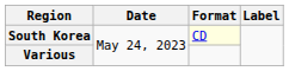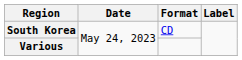South Korea | Format: lightyellow background -> no background
